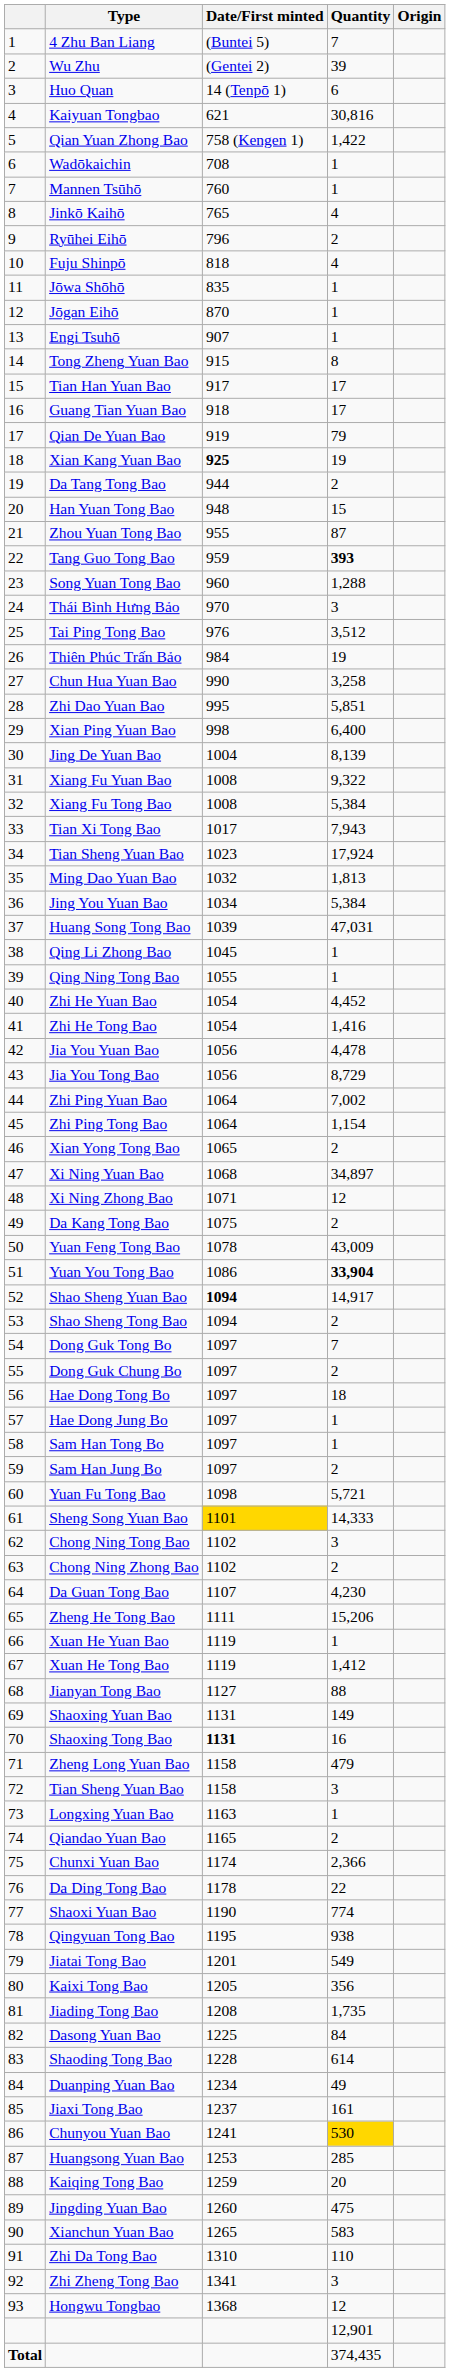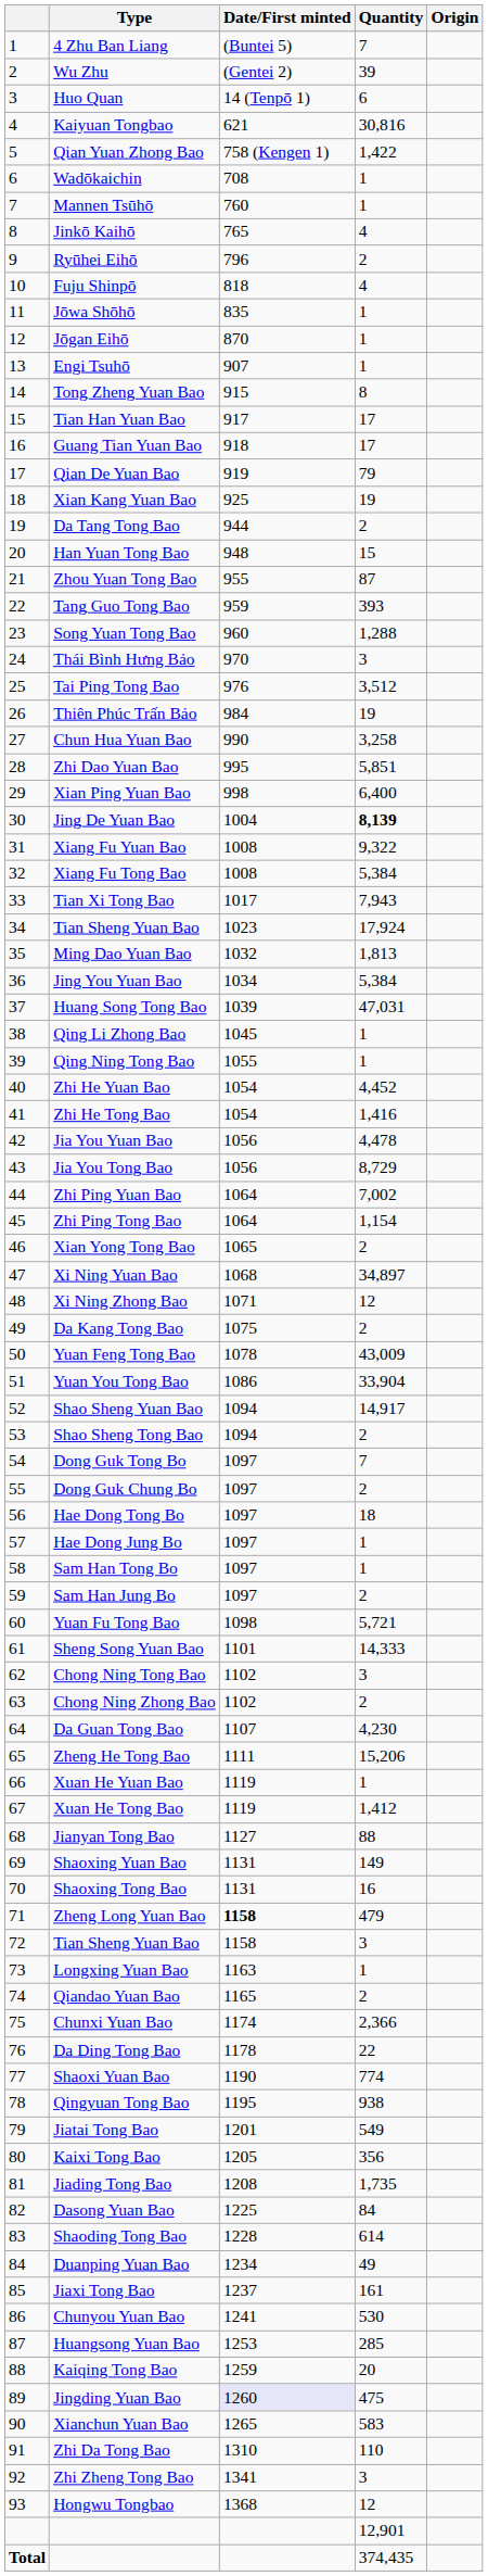Xian Kang Yuan Bao | Date/First minted: bold -> normal
Tang Guo Tong Bao | Quantity: bold -> normal
Jing De Yuan Bao | Quantity: normal -> bold
Yuan You Tong Bao | Quantity: bold -> normal
Shao Sheng Yuan Bao | Date/First minted: bold -> normal
Sheng Song Yuan Bao | Date/First minted: gold background -> no background
Shaoxing Tong Bao | Date/First minted: bold -> normal
Zheng Long Yuan Bao | Date/First minted: normal -> bold
Chunyou Yuan Bao | Quantity: gold background -> no background
Jingding Yuan Bao | Date/First minted: no background -> lavender background
